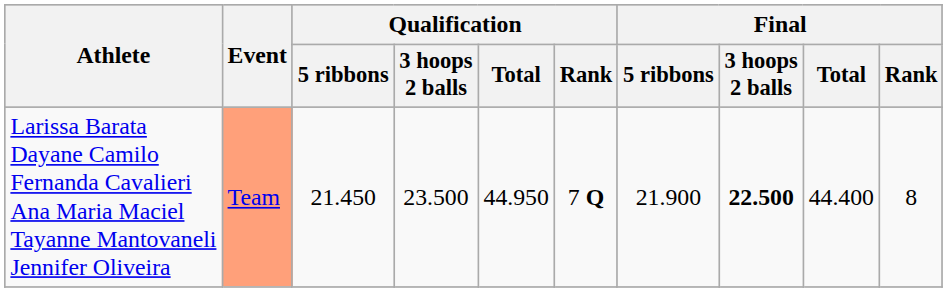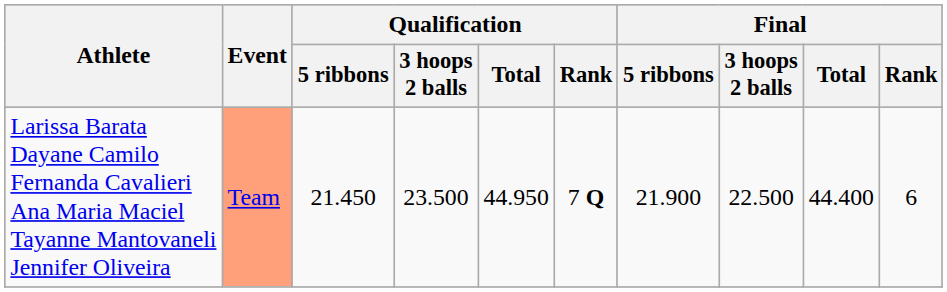row 3 | Final / 3 hoops 2 balls: bold -> normal
row 3 | Final / Rank: 8 -> 6
